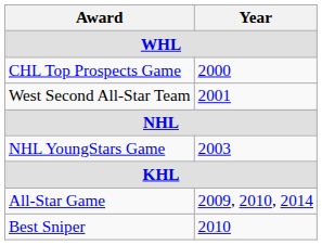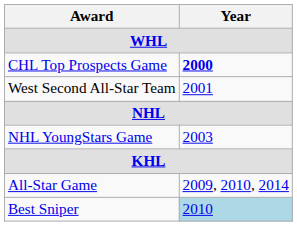CHL Top Prospects Game | Year: normal -> bold
Best Sniper | Year: no background -> lightblue background
